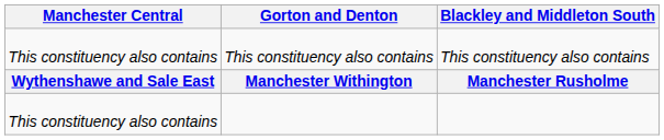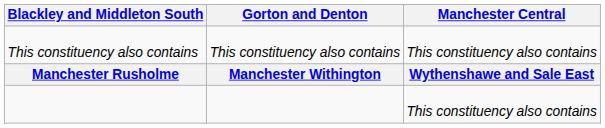columns swapped: Blackley and Middleton South <-> Manchester Central
